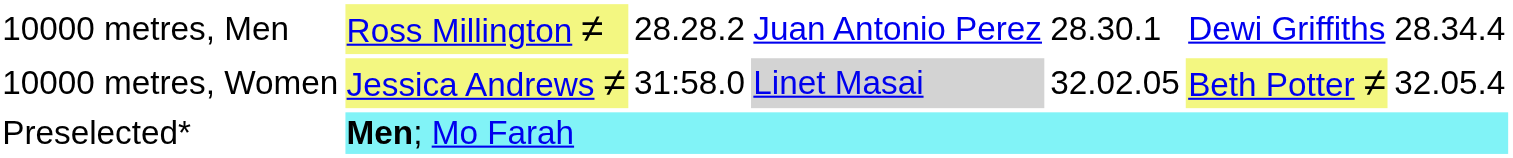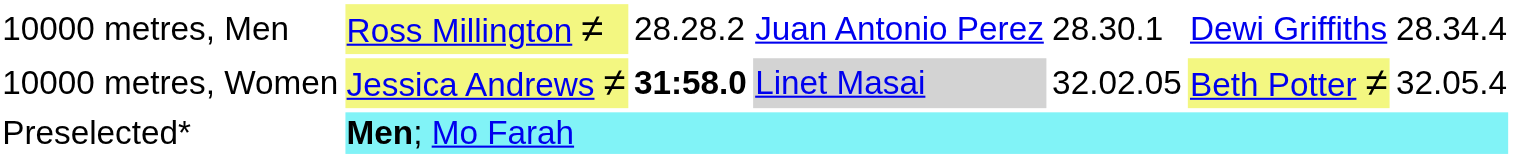10000 metres, Women | column 3: normal -> bold
